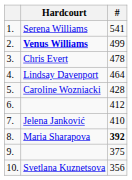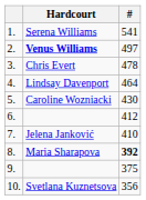Venus Williams | #: 499 -> 497
Caroline Wozniacki | #: 428 -> 430
